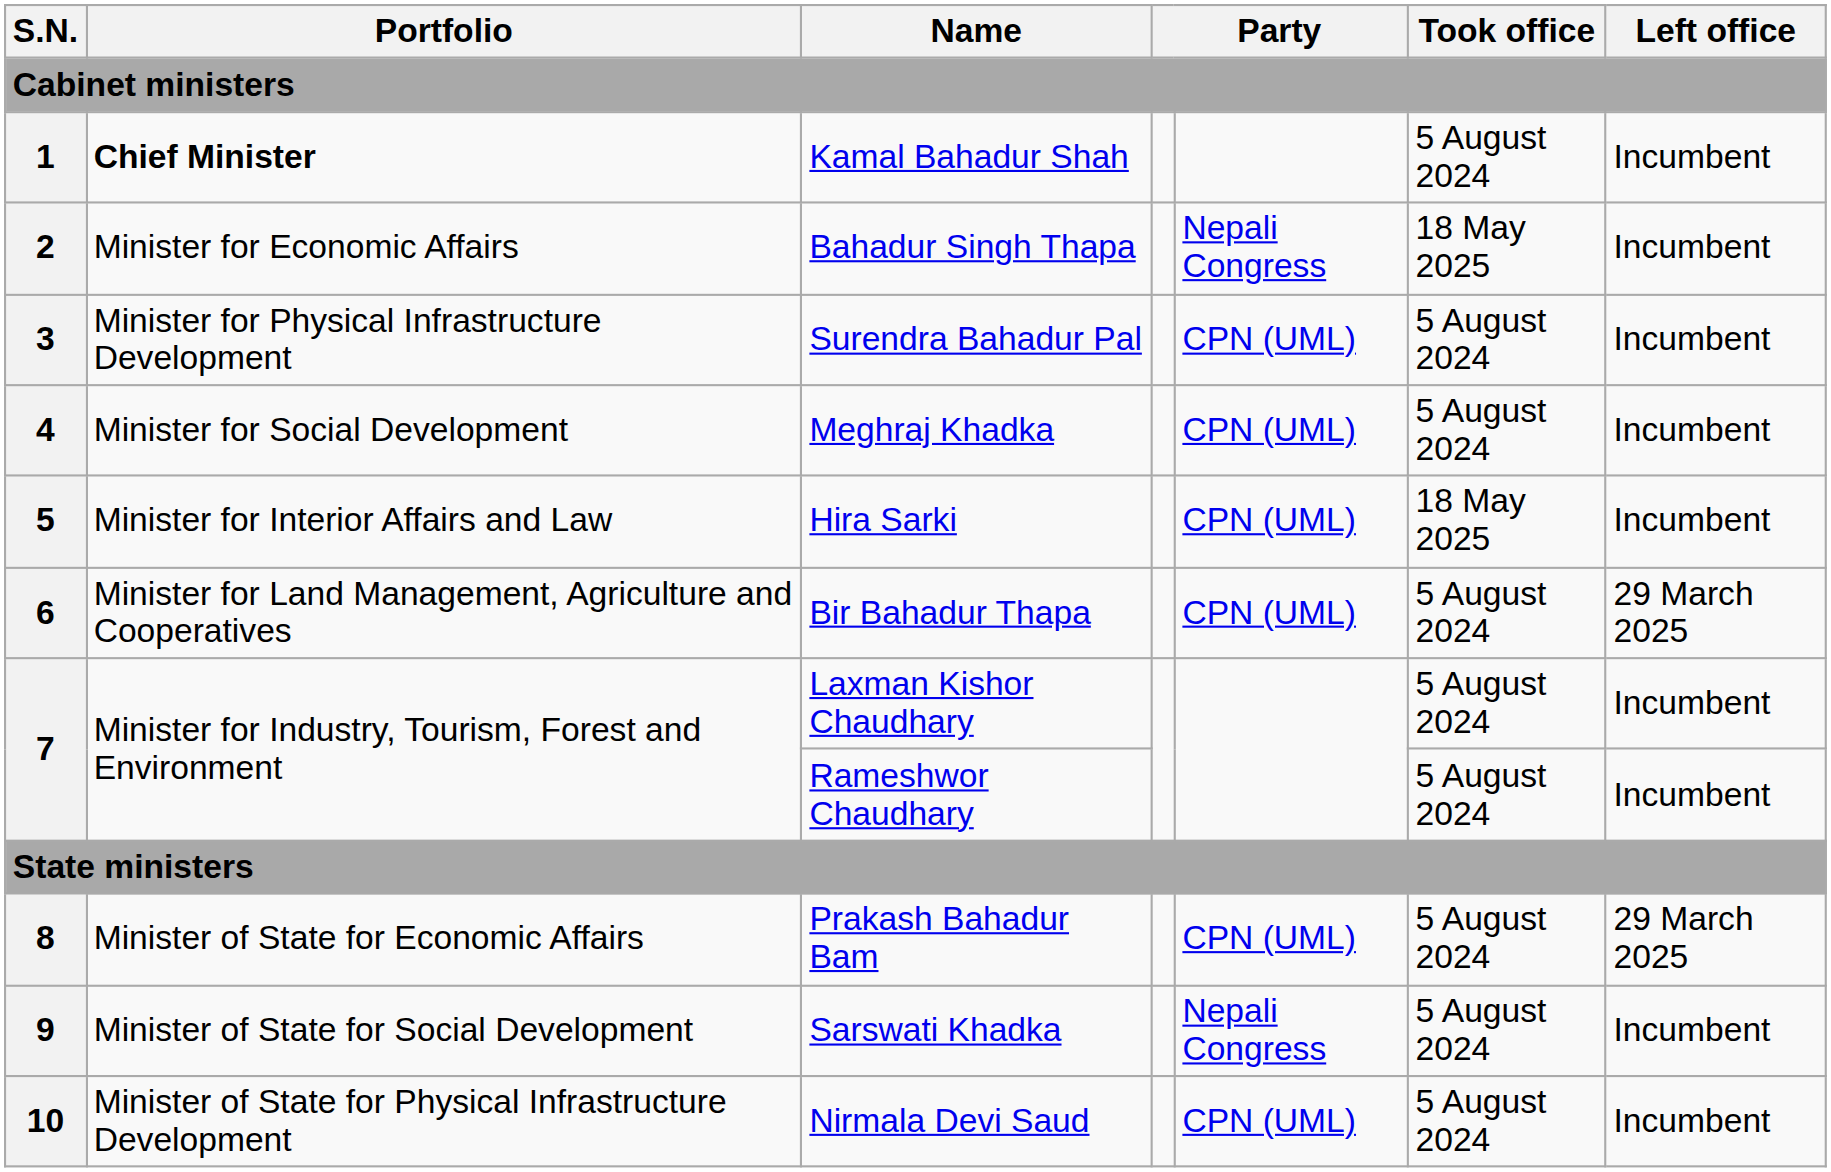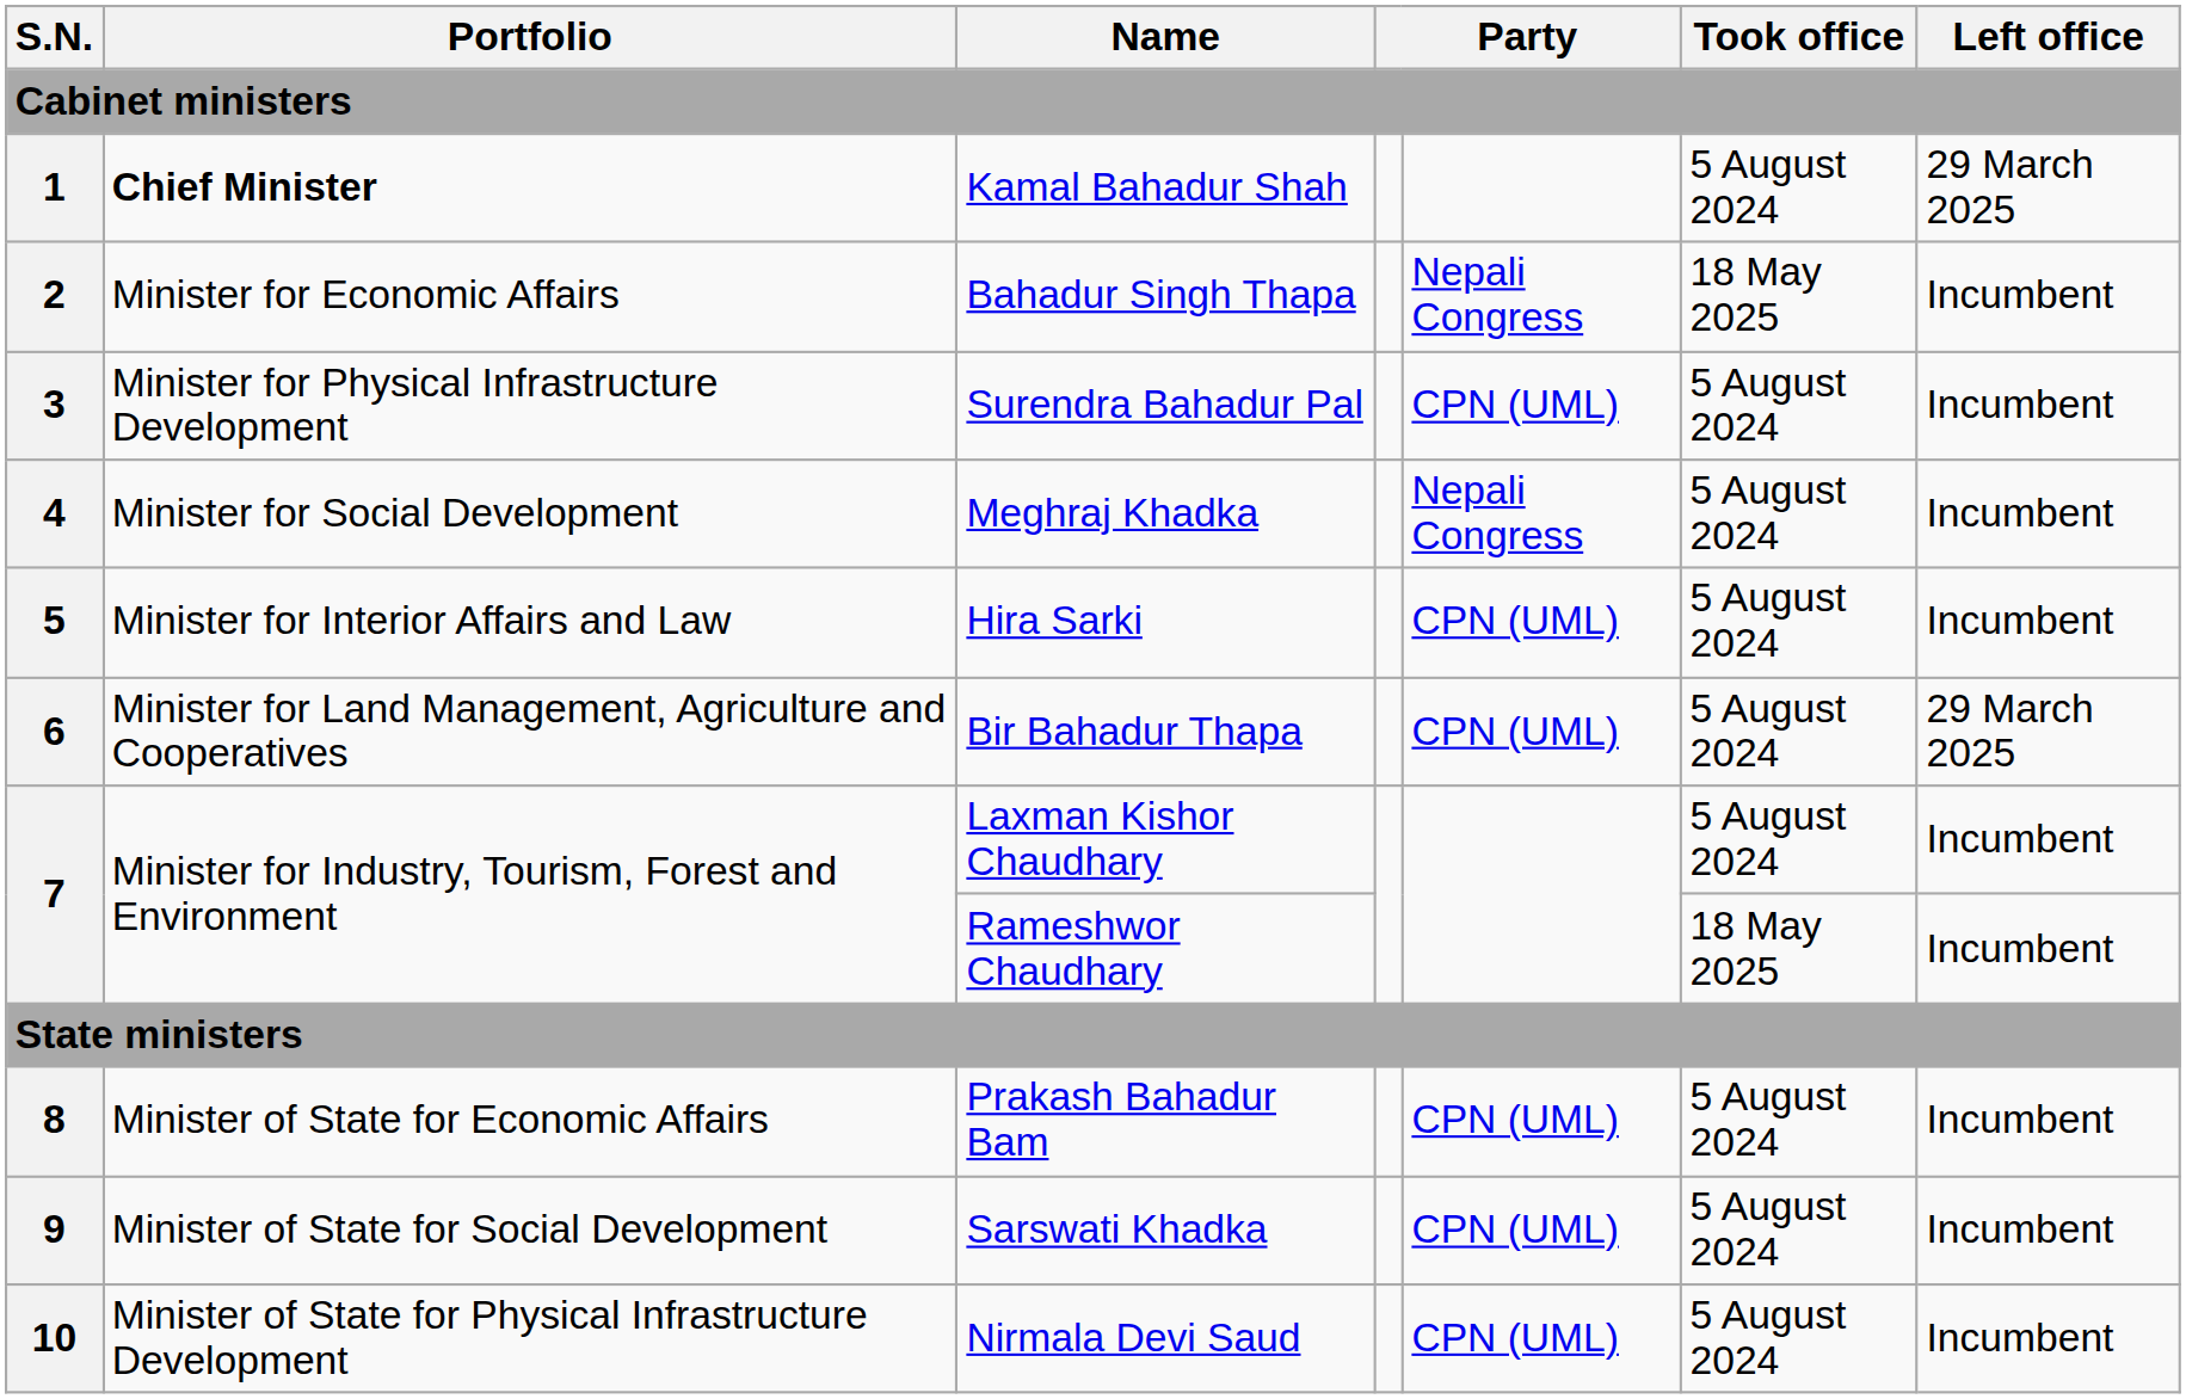Kamal Bahadur Shah | Left office: Incumbent -> 29 March 2025
Meghraj Khadka | column 5: CPN (UML) -> Nepali Congress
Hira Sarki | Took office: 18 May 2025 -> 5 August 2024
Rameshwor Chaudhary | Took office: 5 August 2024 -> 18 May 2025
Prakash Bahadur Bam | Left office: 29 March 2025 -> Incumbent
Sarswati Khadka | column 5: Nepali Congress -> CPN (UML)
